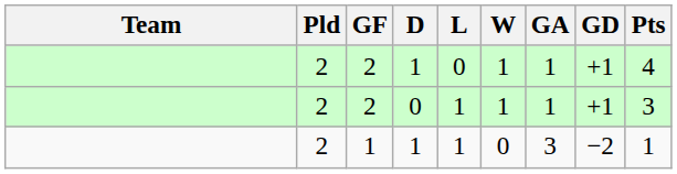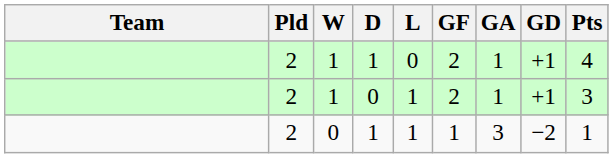columns swapped: W <-> GF
